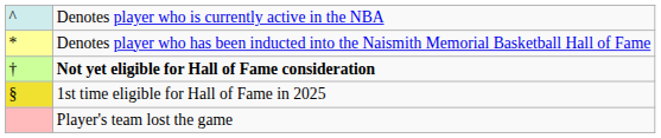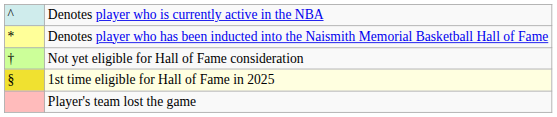Not yet eligible for Hall of Fame consideration | column 2: bold -> normal
1st time eligible for Hall of Fame in 2025 | column 2: no background -> lightyellow background
